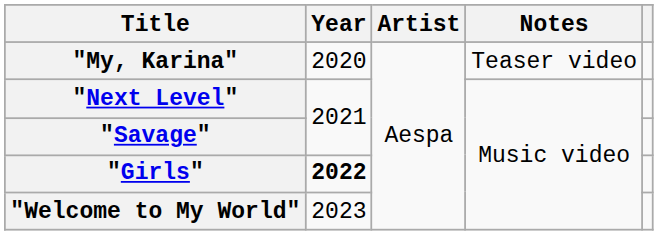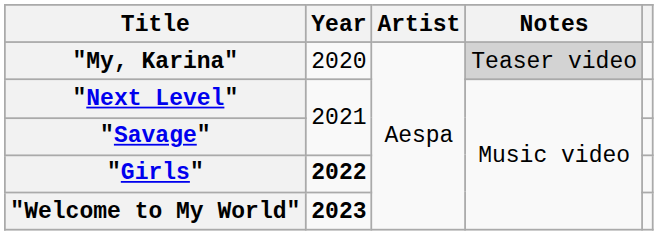"My, Karina" | Notes: no background -> lightgrey background
"Welcome to My World" | Year: normal -> bold
